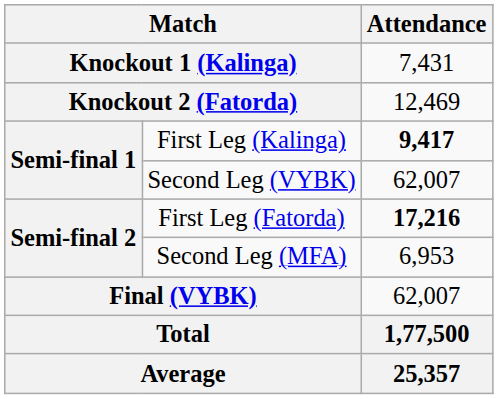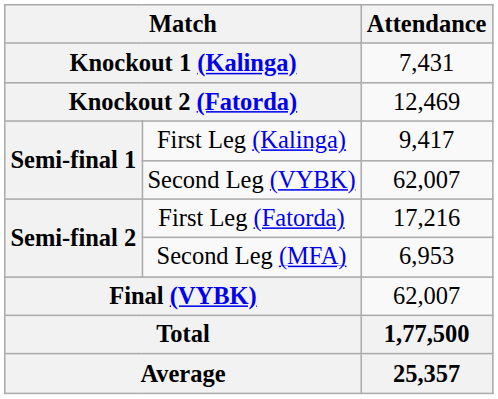First Leg (Kalinga) | Attendance: bold -> normal
First Leg (Fatorda) | Attendance: bold -> normal
